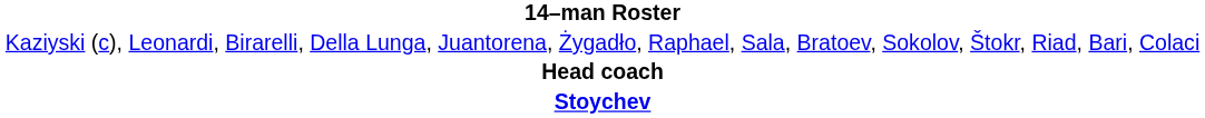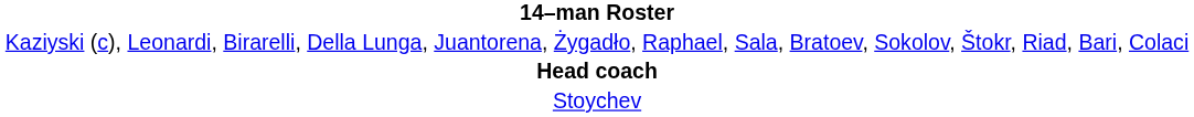row 4 | column 1: bold -> normal
